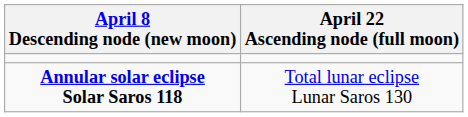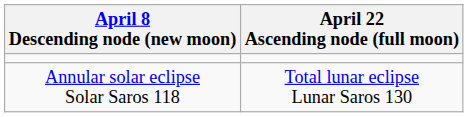row 3 | April 8 Descending node (new moon): bold -> normal
